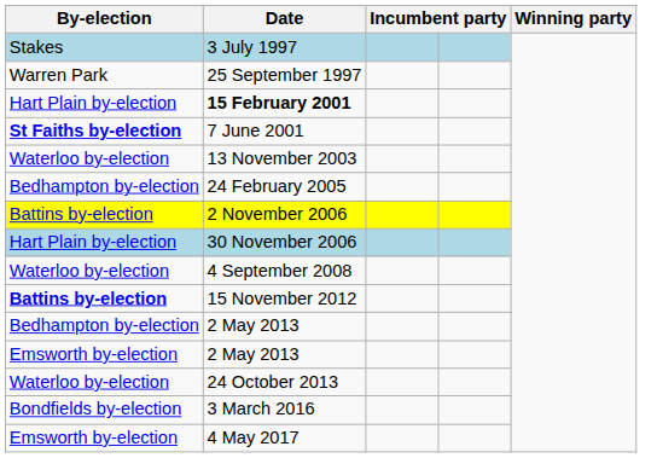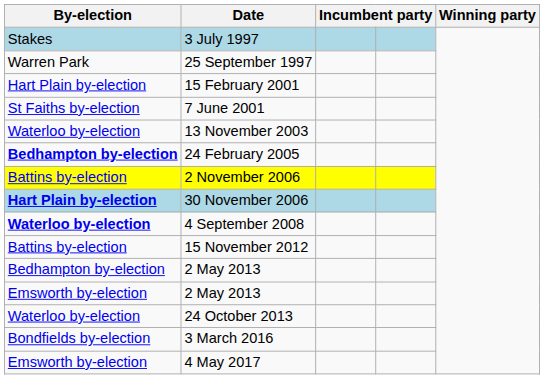15 February 2001 | Date: bold -> normal
7 June 2001 | By-election: bold -> normal
24 February 2005 | By-election: normal -> bold
30 November 2006 | By-election: normal -> bold
4 September 2008 | By-election: normal -> bold
15 November 2012 | By-election: bold -> normal
